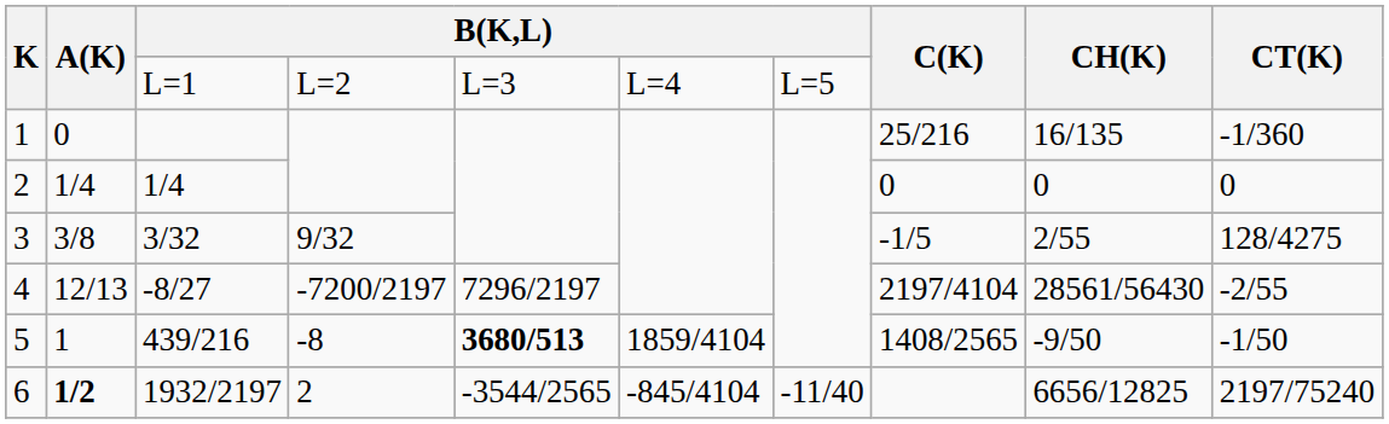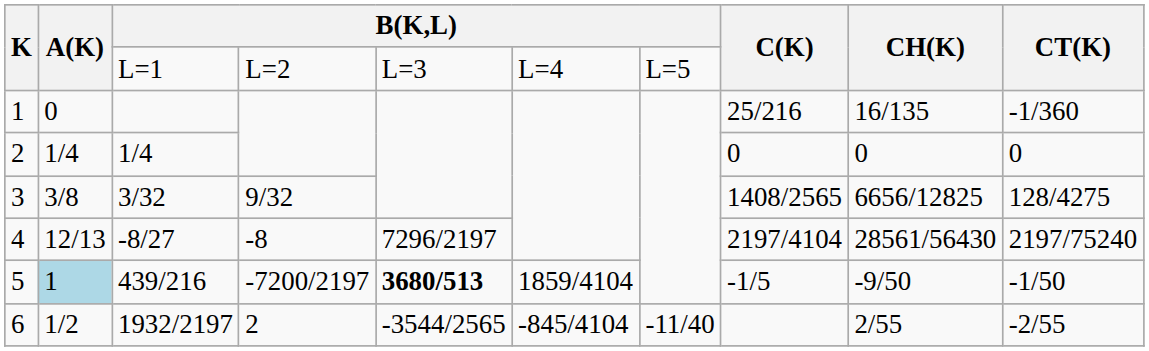3 | C(K): -1/5 -> 1408/2565
3 | CH(K): 2/55 -> 6656/12825
4 | column 4: -7200/2197 -> -8
4 | CT(K): -2/55 -> 2197/75240
5 | A(K): no background -> lightblue background
5 | column 4: -8 -> -7200/2197
5 | C(K): 1408/2565 -> -1/5
6 | A(K): bold -> normal
6 | CH(K): 6656/12825 -> 2/55
6 | CT(K): 2197/75240 -> -2/55
